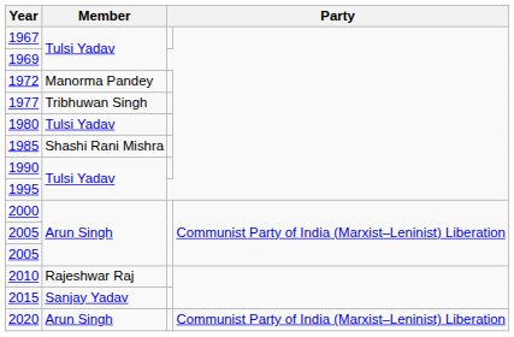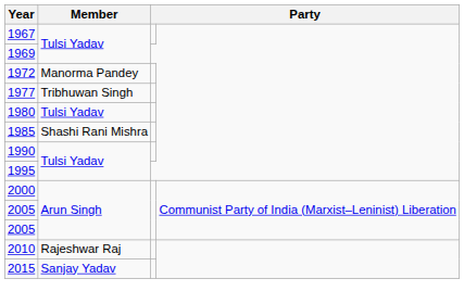- row: 2020 | Arun Singh | Communist Party of India (Marxist–Leninist) Liberation
